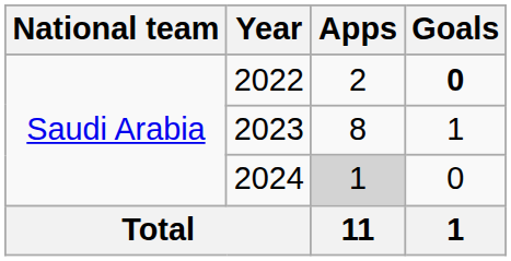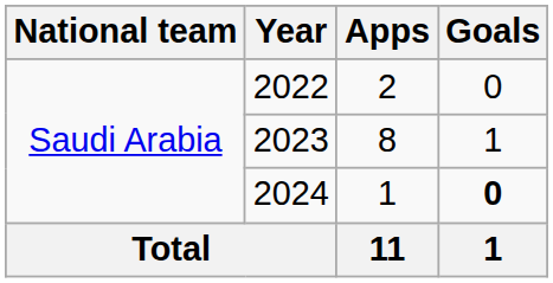2022 | Goals: bold -> normal
2024 | Apps: lightgrey background -> no background
2024 | Goals: normal -> bold
